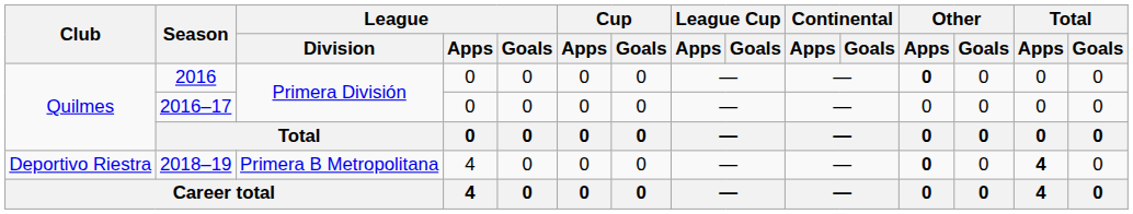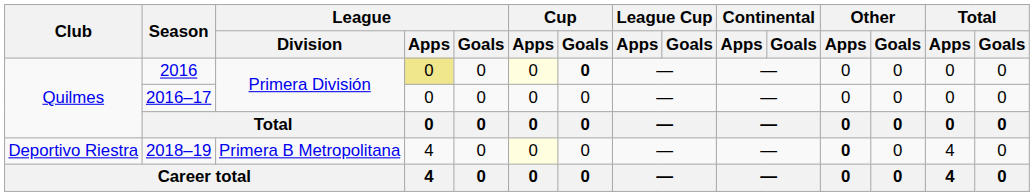2016 | League / Apps: no background -> khaki background
2016 | Cup / Apps: no background -> lightyellow background
2016 | Cup / Goals: normal -> bold
2016 | Other / Apps: bold -> normal
2018–19 | Cup / Apps: no background -> lightyellow background
2018–19 | Total / Apps: bold -> normal
